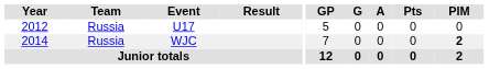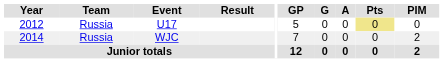U17 | Pts: no background -> khaki background
WJC | PIM: bold -> normal
